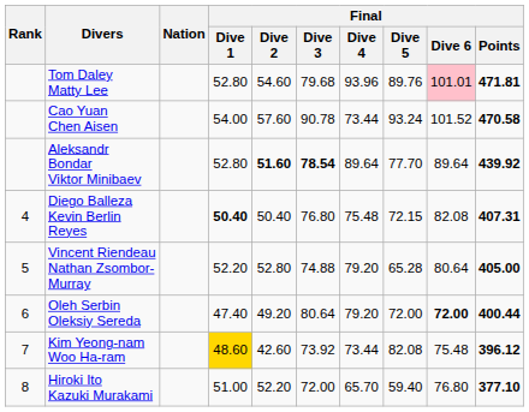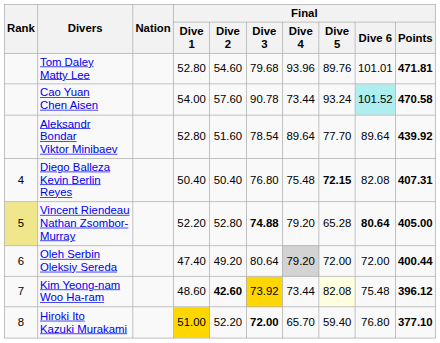Tom Daley Matty Lee | Final / Dive 6: pink background -> no background
Cao Yuan Chen Aisen | Final / Dive 6: no background -> paleturquoise background
Aleksandr Bondar Viktor Minibaev | Final / Dive 2: bold -> normal
Aleksandr Bondar Viktor Minibaev | Final / Dive 3: bold -> normal
Diego Balleza Kevin Berlin Reyes | Final / Dive 1: bold -> normal
Diego Balleza Kevin Berlin Reyes | Final / Dive 5: normal -> bold
Vincent Riendeau Nathan Zsombor-Murray | Rank: no background -> khaki background
Vincent Riendeau Nathan Zsombor-Murray | Final / Dive 3: normal -> bold
Vincent Riendeau Nathan Zsombor-Murray | Final / Dive 6: normal -> bold
Oleh Serbin Oleksiy Sereda | Final / Dive 4: no background -> lightgrey background
Oleh Serbin Oleksiy Sereda | Final / Dive 6: bold -> normal
Kim Yeong-nam Woo Ha-ram | Final / Dive 1: gold background -> no background
Kim Yeong-nam Woo Ha-ram | Final / Dive 2: normal -> bold
Kim Yeong-nam Woo Ha-ram | Final / Dive 3: no background -> gold background
Kim Yeong-nam Woo Ha-ram | Final / Dive 5: no background -> lightyellow background
Hiroki Ito Kazuki Murakami | Final / Dive 1: no background -> gold background
Hiroki Ito Kazuki Murakami | Final / Dive 3: normal -> bold
